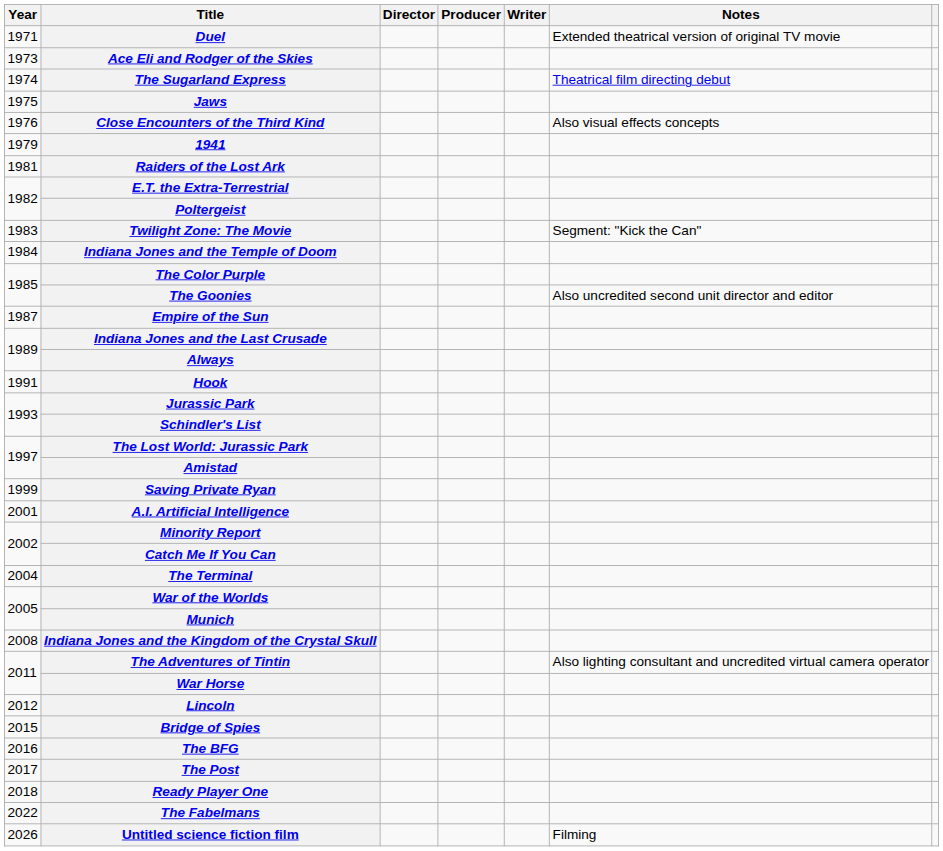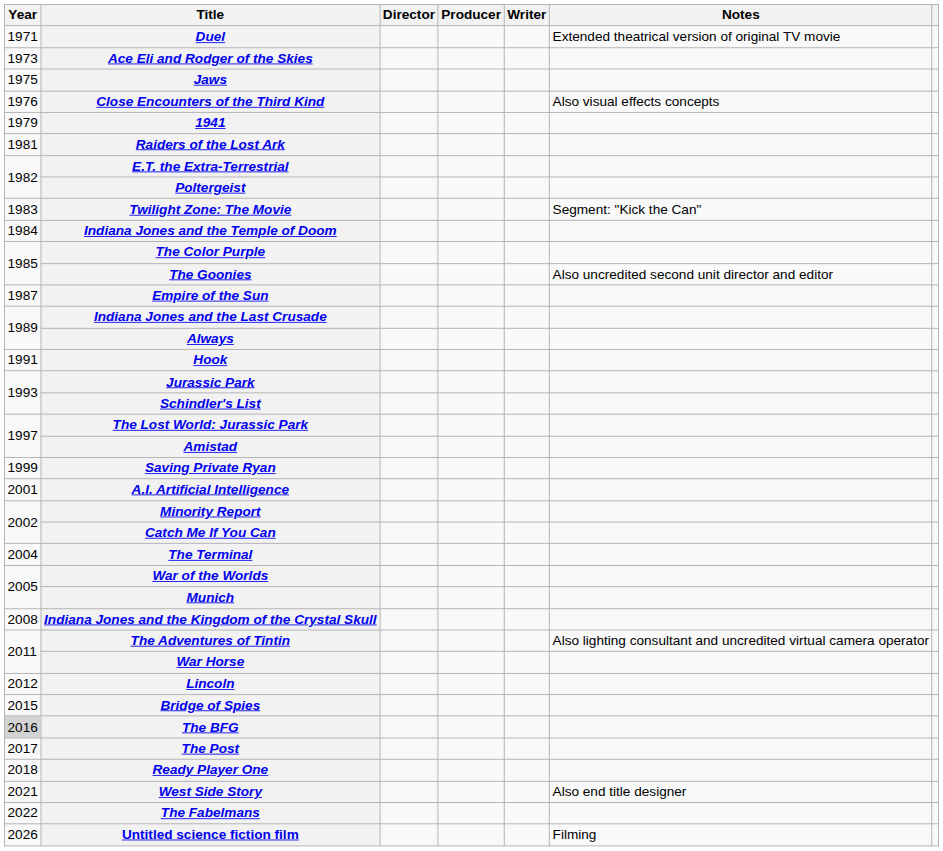- row: 1974 | The Sugarland Express | Theatrical film directing debut
The BFG | Year: no background -> lightgrey background
+ row: 2021 | West Side Story | Also end title designer
